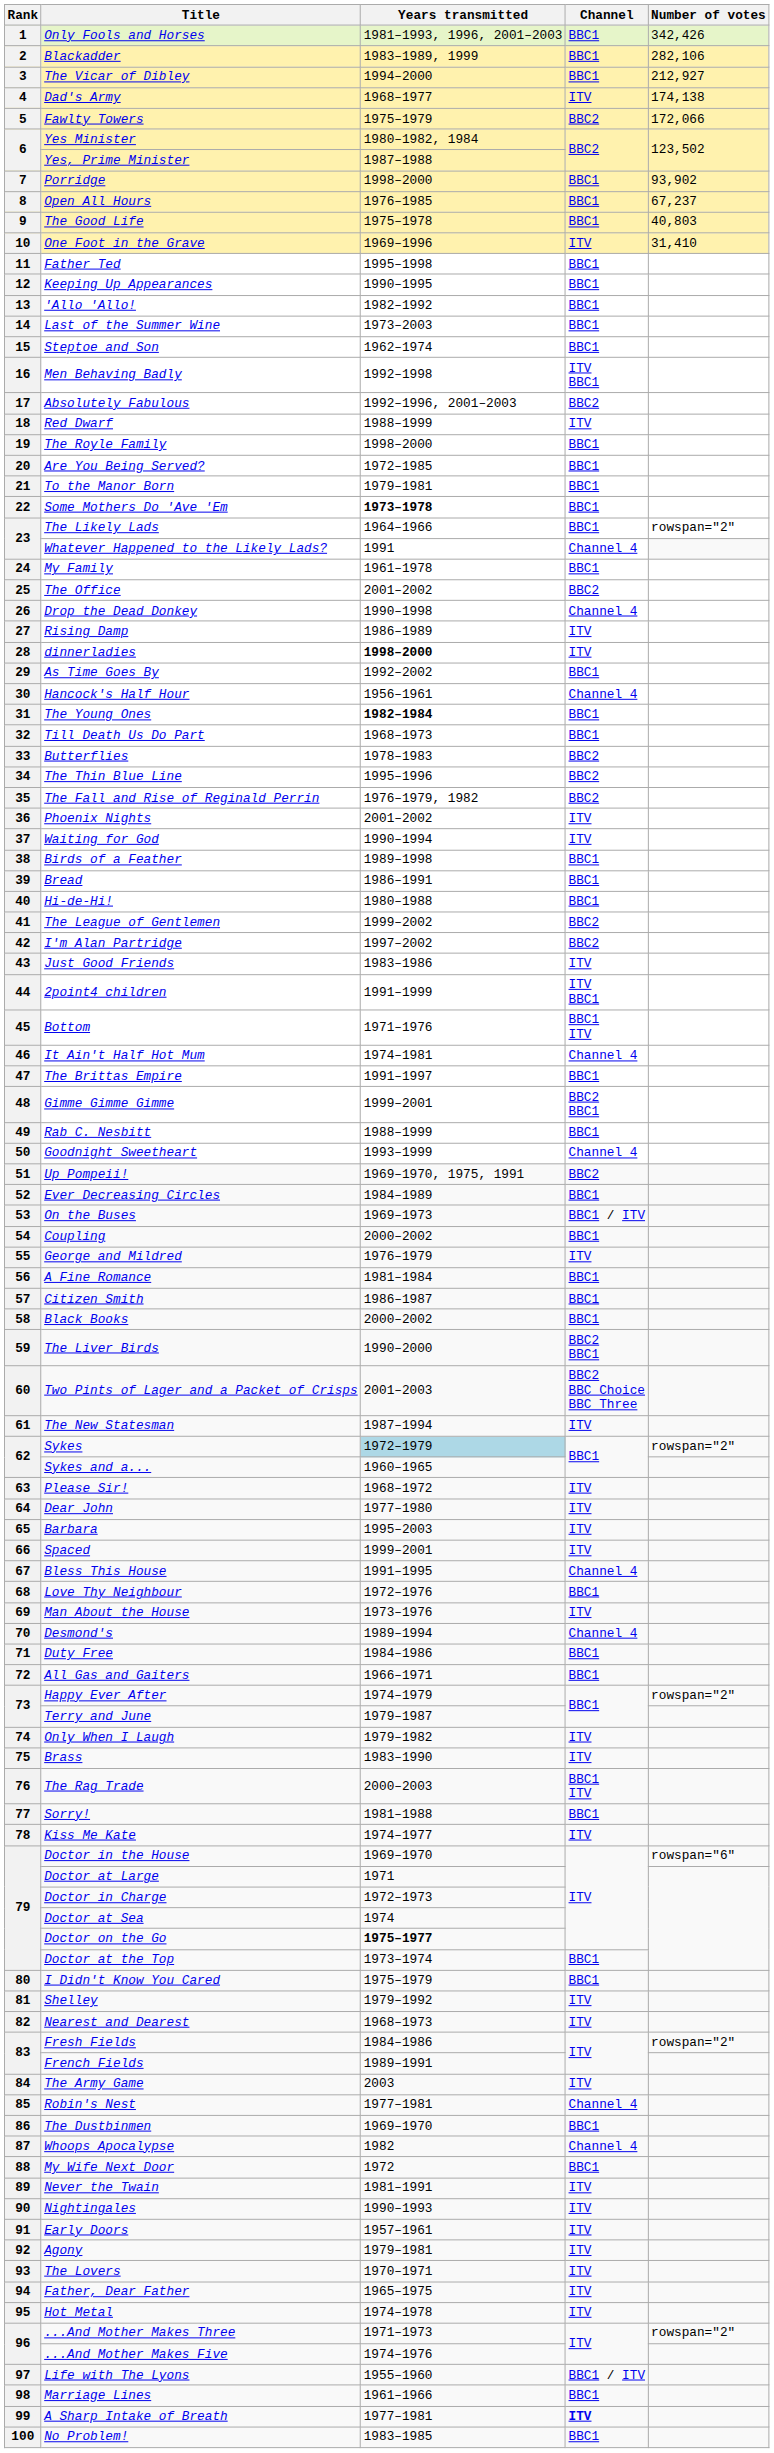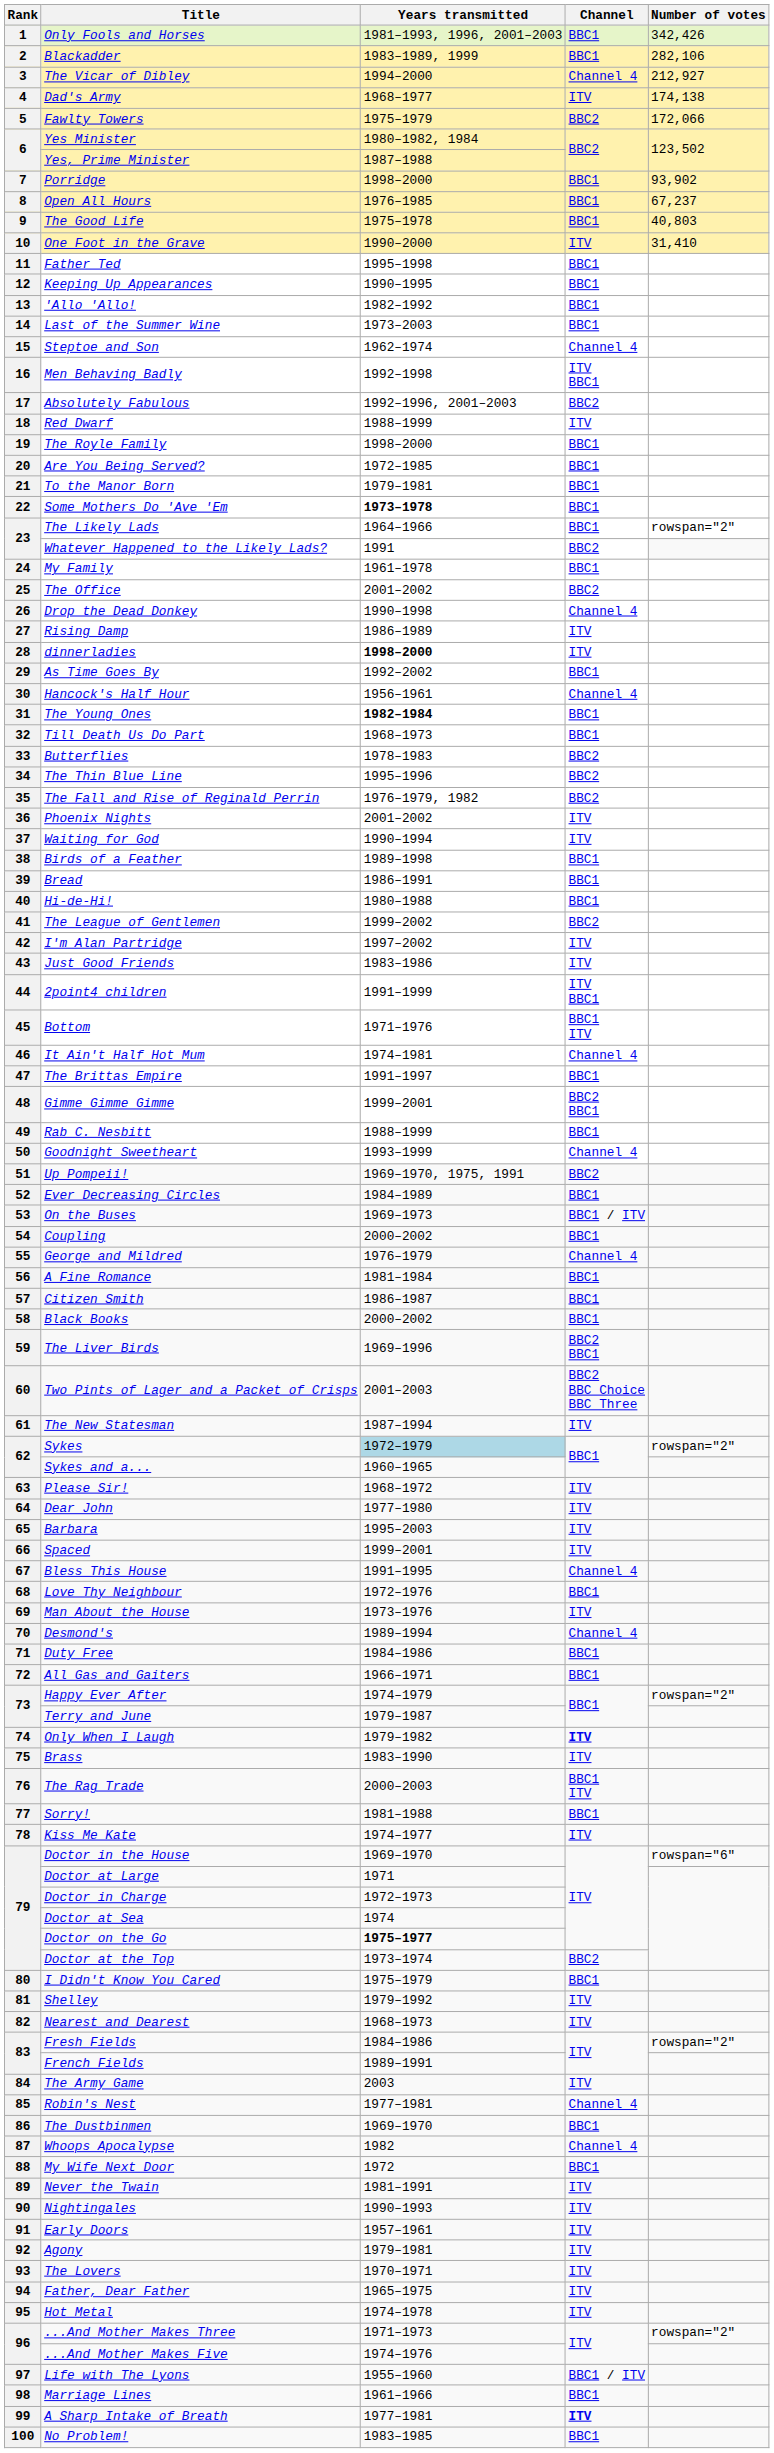3 | Channel: BBC1 -> Channel 4
10 | Years transmitted: 1969–1996 -> 1990–2000
15 | Channel: BBC1 -> Channel 4
23 / Whatever Happened to the Likely Lads? | Channel: Channel 4 -> BBC2
42 | Channel: BBC2 -> ITV
55 | Channel: ITV -> Channel 4
59 | Years transmitted: 1990–2000 -> 1969–1996
74 | Channel: normal -> bold
79 / Doctor at the Top | Channel: BBC1 -> BBC2
